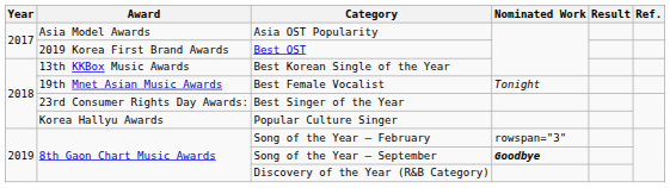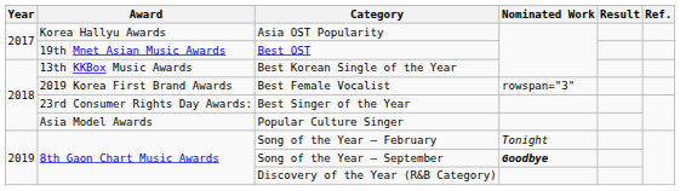Asia OST Popularity | Award: Asia Model Awards -> Korea Hallyu Awards
Best OST | Award: 2019 Korea First Brand Awards -> 19th Mnet Asian Music Awards
Best Female Vocalist | Award: 19th Mnet Asian Music Awards -> 2019 Korea First Brand Awards
Best Female Vocalist | Nominated Work: Tonight -> rowspan="3"
Popular Culture Singer | Award: Korea Hallyu Awards -> Asia Model Awards
Song of the Year – February | Nominated Work: rowspan="3" -> Tonight
